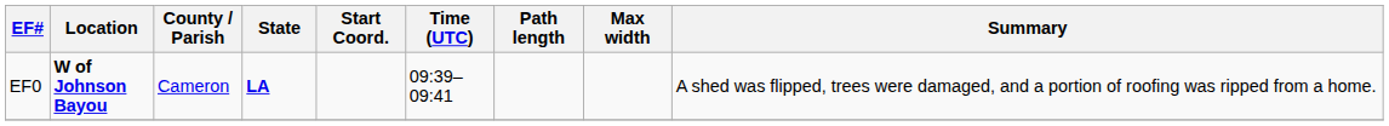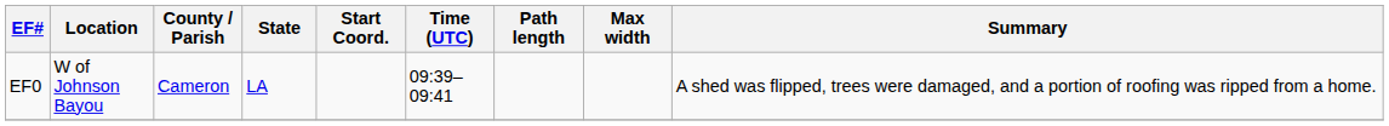EF0 | Location: bold -> normal
EF0 | State: bold -> normal
